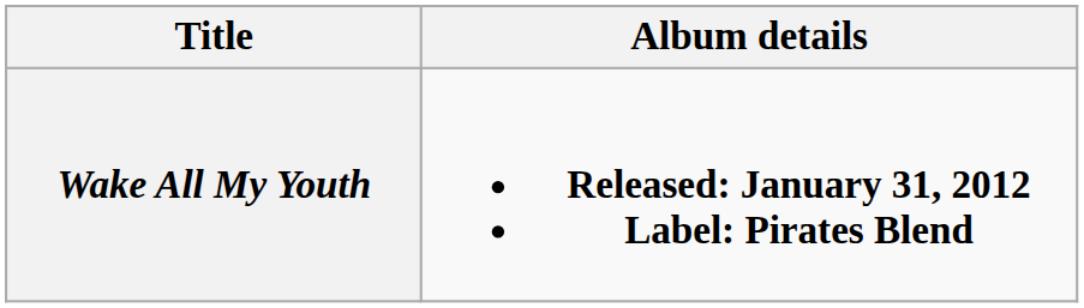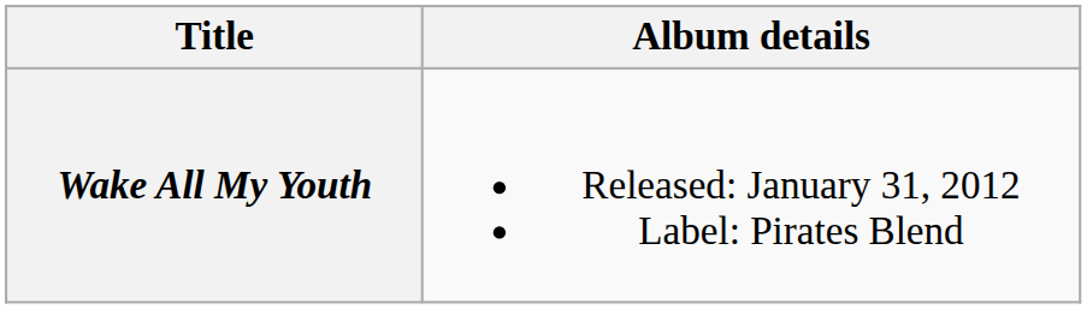row 2 | Album details: bold -> normal
